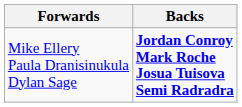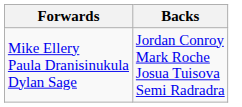Mike Ellery Paula Dranisinukula Dylan Sage | Backs: bold -> normal
